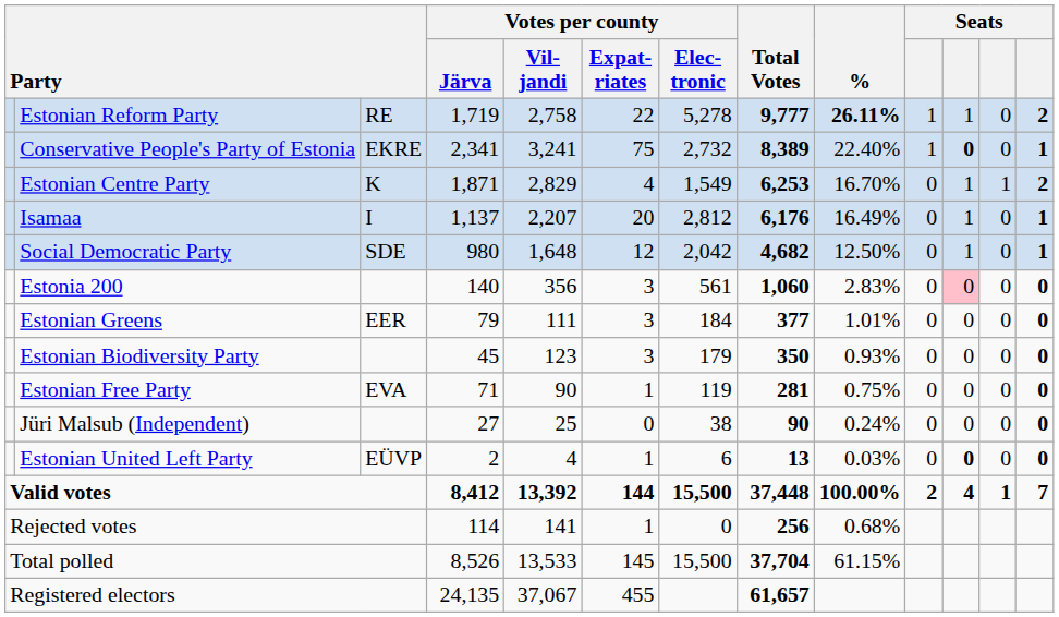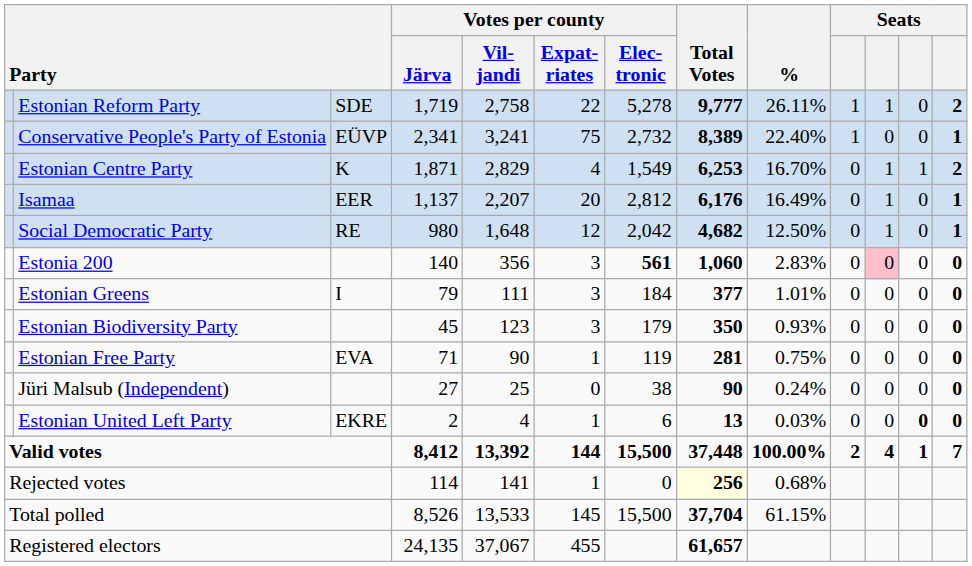Estonian Reform Party | column 3: RE -> SDE
Estonian Reform Party | %: bold -> normal
Conservative People's Party of Estonia | column 3: EKRE -> EÜVP
Conservative People's Party of Estonia | column 11: bold -> normal
Isamaa | column 3: I -> EER
Social Democratic Party | column 3: SDE -> RE
Estonia 200 | Votes per county / Elec- tronic: normal -> bold
Estonian Greens | column 3: EER -> I
Estonian United Left Party | column 3: EÜVP -> EKRE
Estonian United Left Party | column 11: bold -> normal
Estonian United Left Party | column 12: normal -> bold
Rejected votes | Total Votes: no background -> lightyellow background
